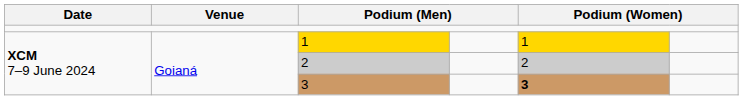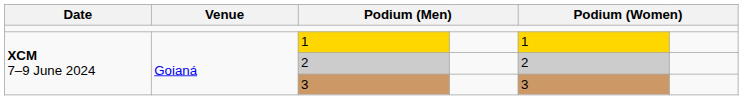row 5 | column 5: bold -> normal
